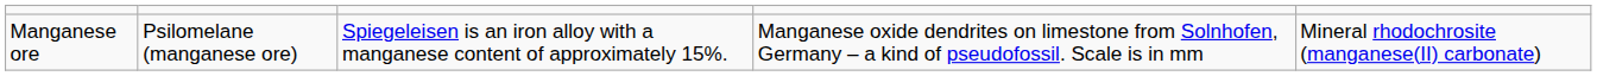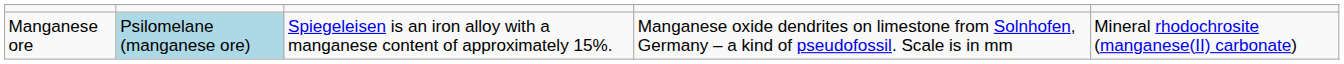Manganese ore | column 2: no background -> lightblue background
